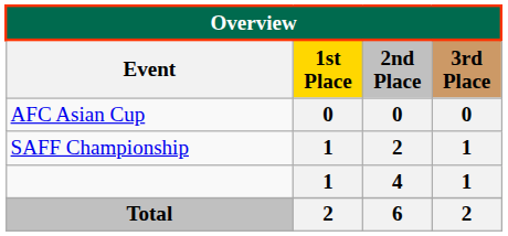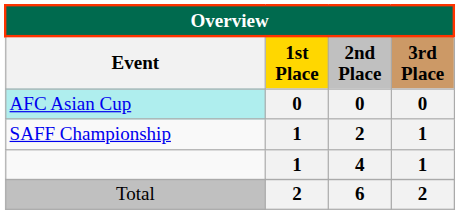AFC Asian Cup | Event: no background -> paleturquoise background
Total | Event: bold -> normal
